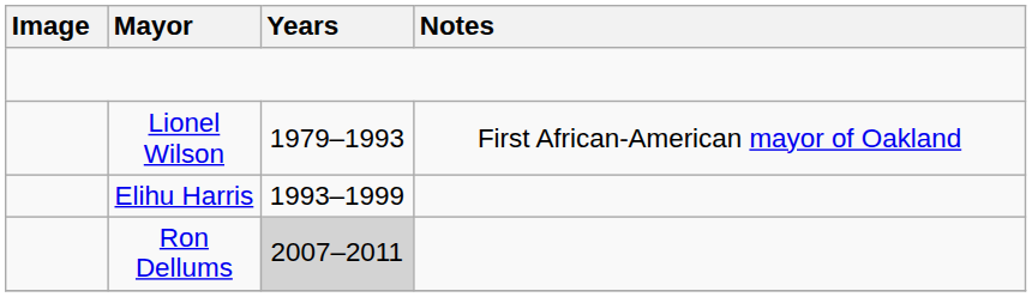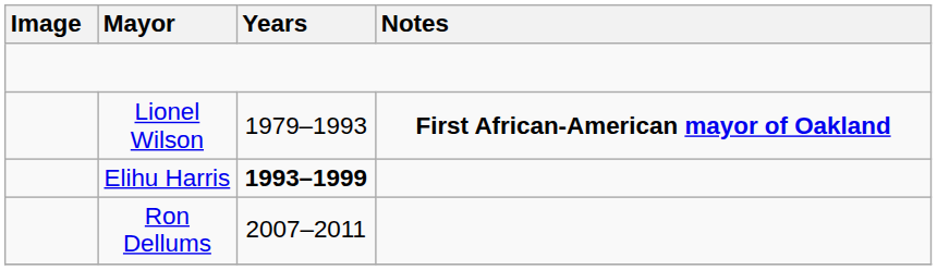Lionel Wilson | Notes: normal -> bold
Elihu Harris | Years: normal -> bold
Ron Dellums | Years: lightgrey background -> no background
